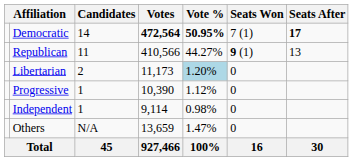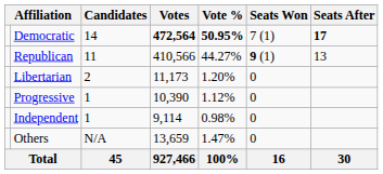Libertarian | Vote %: lightblue background -> no background
